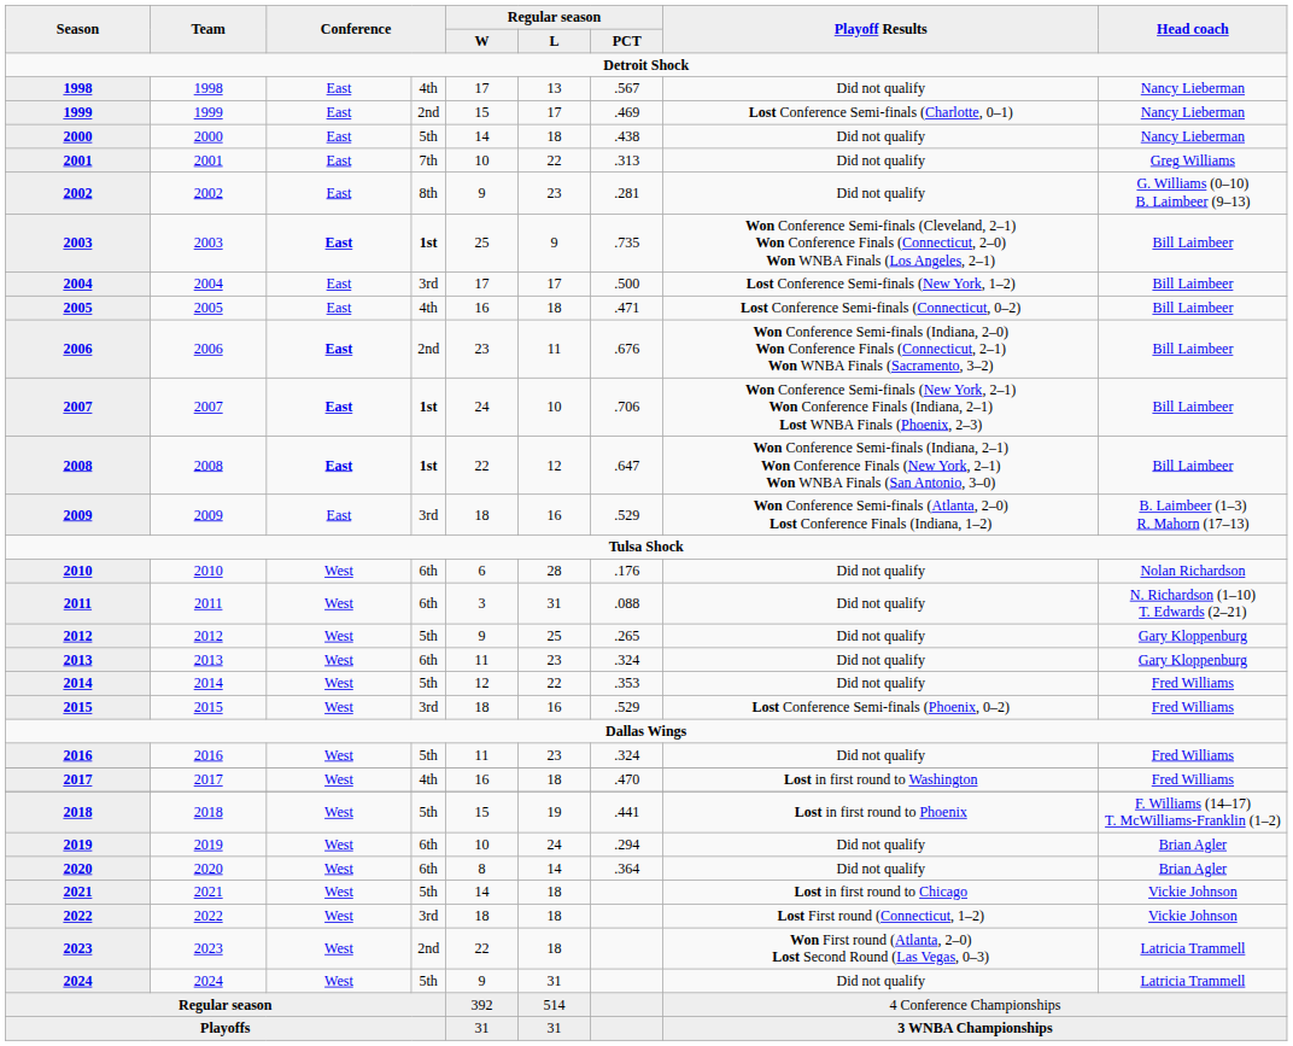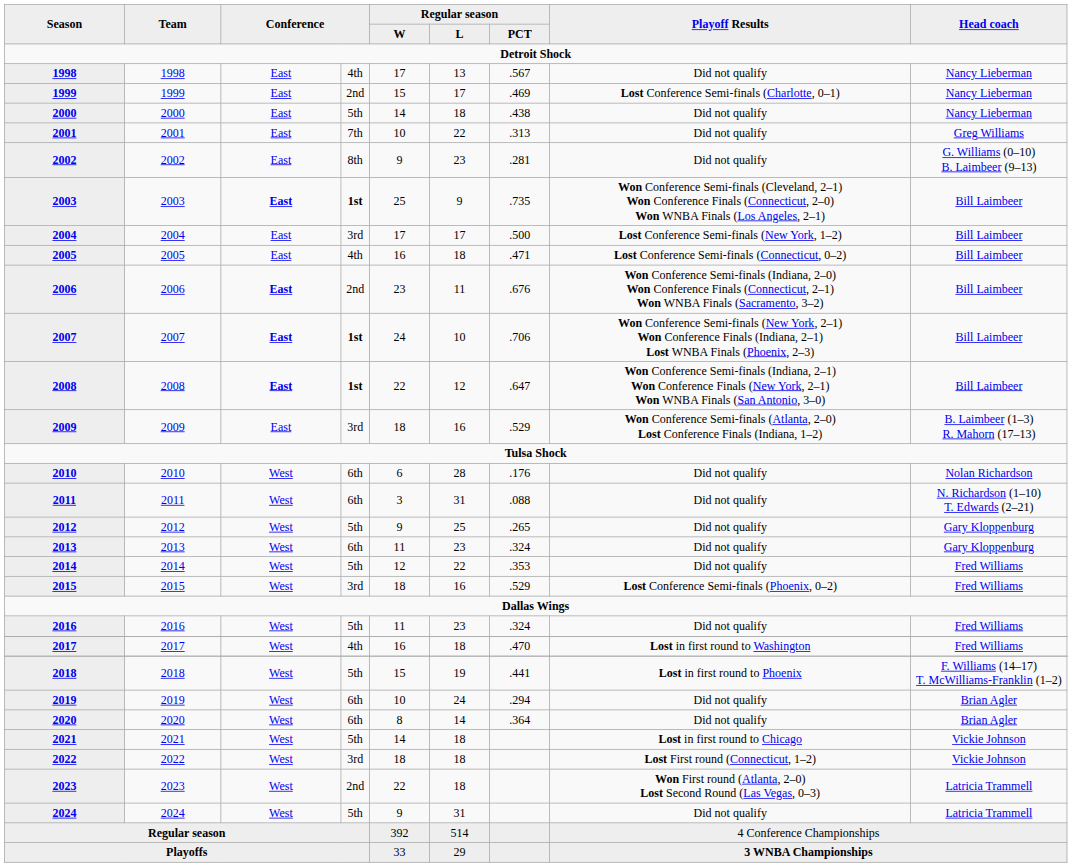Playoffs | Regular season / W: 31 -> 33
Playoffs | Regular season / L: 31 -> 29
